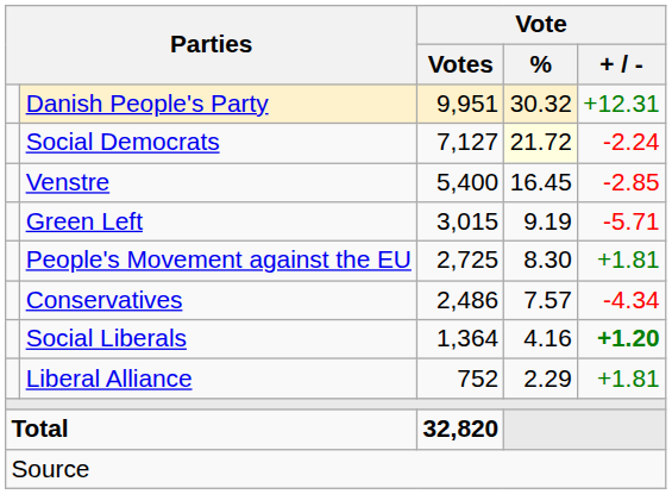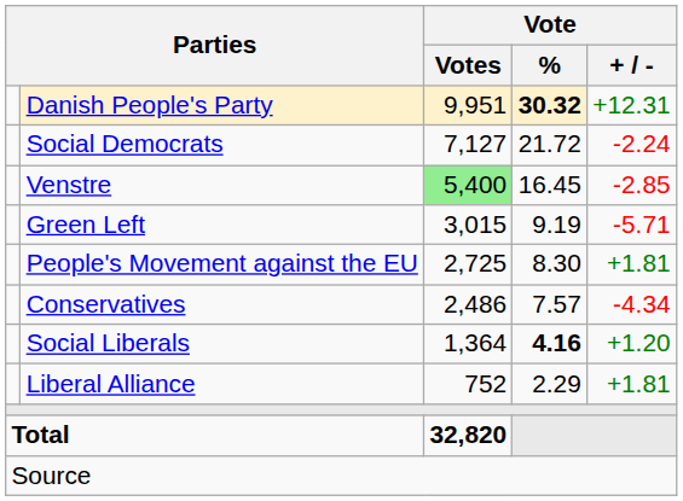Danish People's Party | Vote / %: normal -> bold
Social Democrats | Vote / %: lightyellow background -> no background
Venstre | Vote / Votes: no background -> lightgreen background
Social Liberals | Vote / %: normal -> bold
Social Liberals | Vote / + / -: bold -> normal
